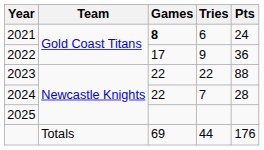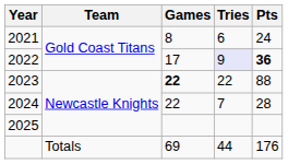2021 | Games: bold -> normal
2022 | Tries: no background -> lavender background
2022 | Pts: normal -> bold
2023 | Games: normal -> bold
